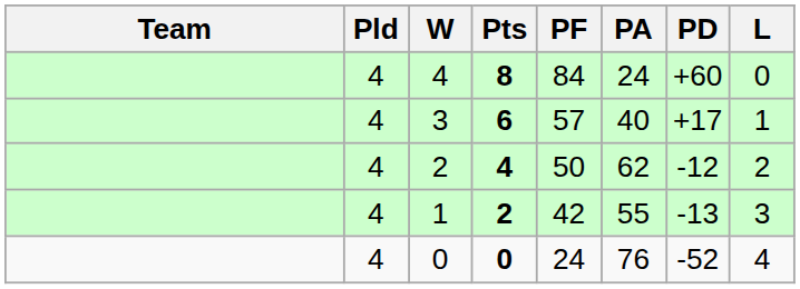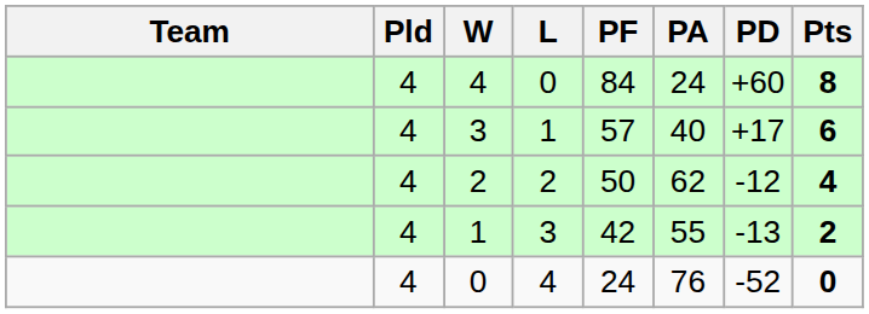columns swapped: L <-> Pts
